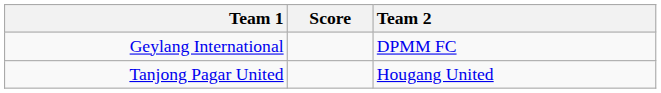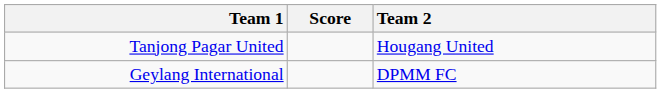rows swapped: Tanjong Pagar United <-> Geylang International
